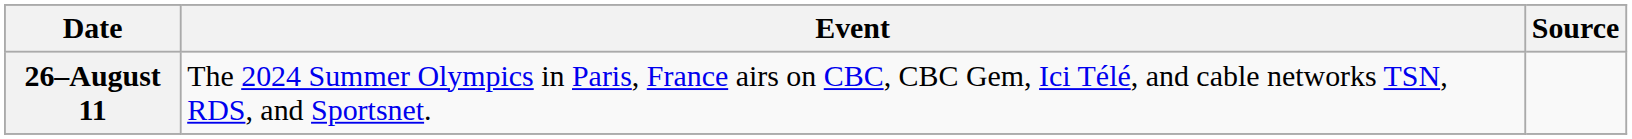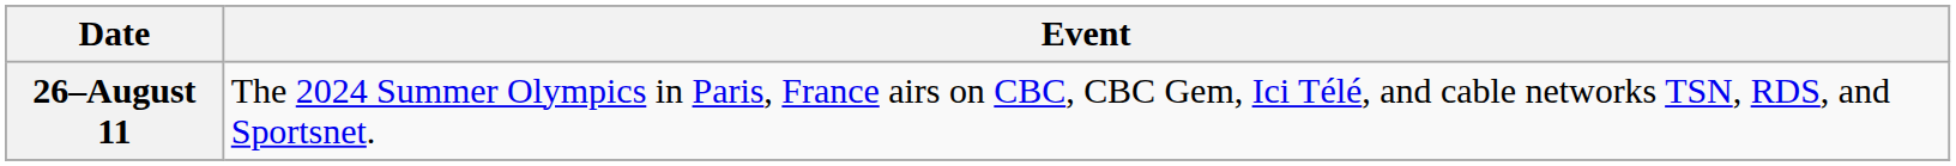- column: Source
